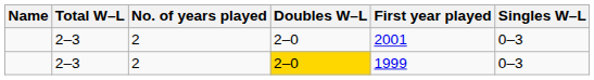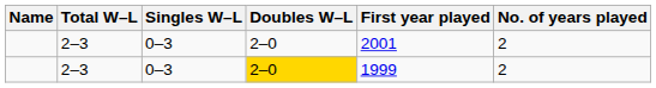columns swapped: Singles W–L <-> No. of years played
